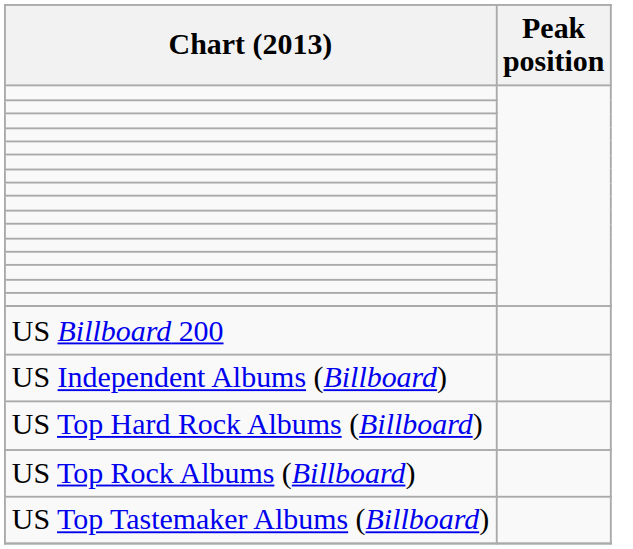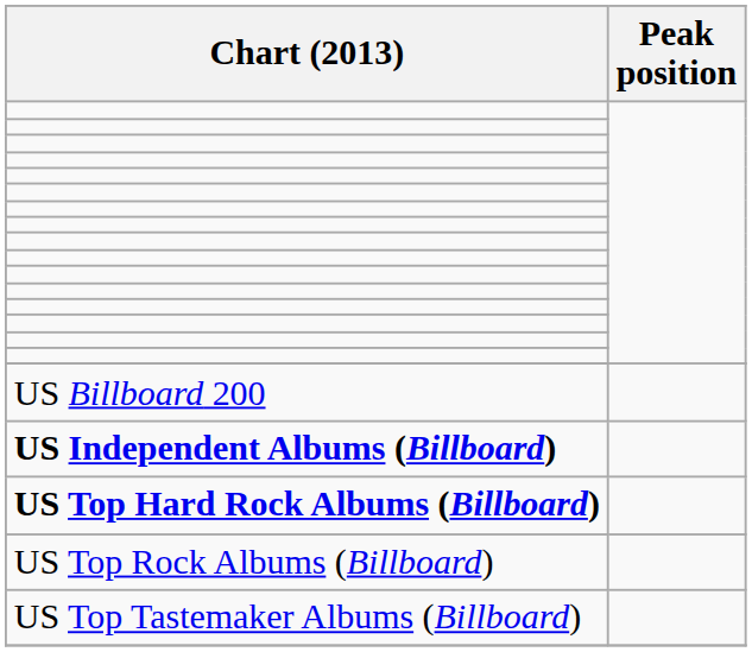row 19 | Chart (2013): normal -> bold
row 20 | Chart (2013): normal -> bold
